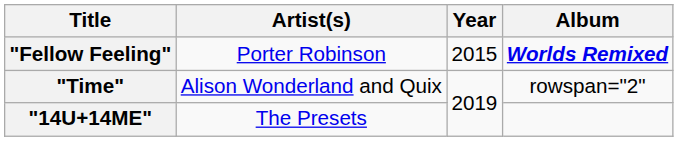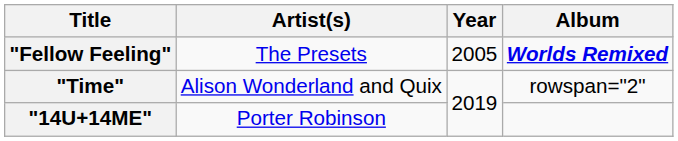"Fellow Feeling" | Artist(s): Porter Robinson -> The Presets
"Fellow Feeling" | Year: 2015 -> 2005
"14U+14ME" | Artist(s): The Presets -> Porter Robinson
